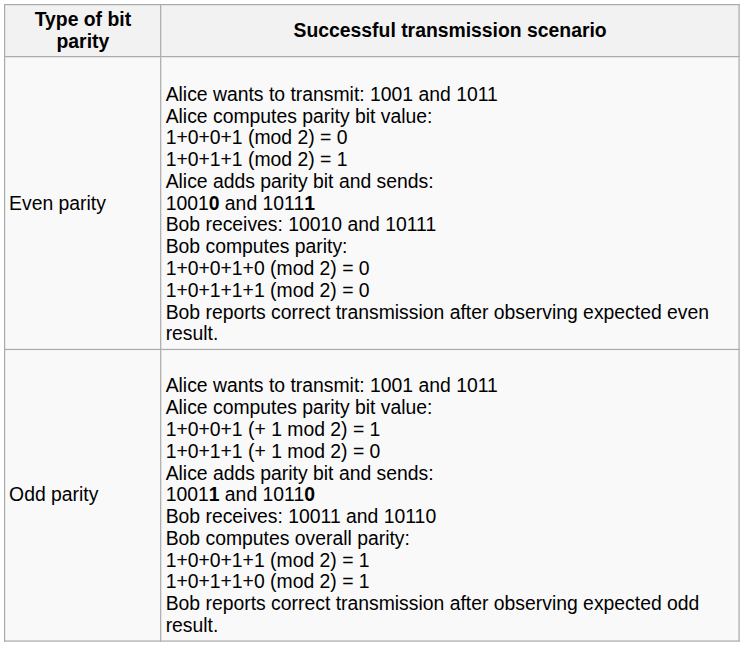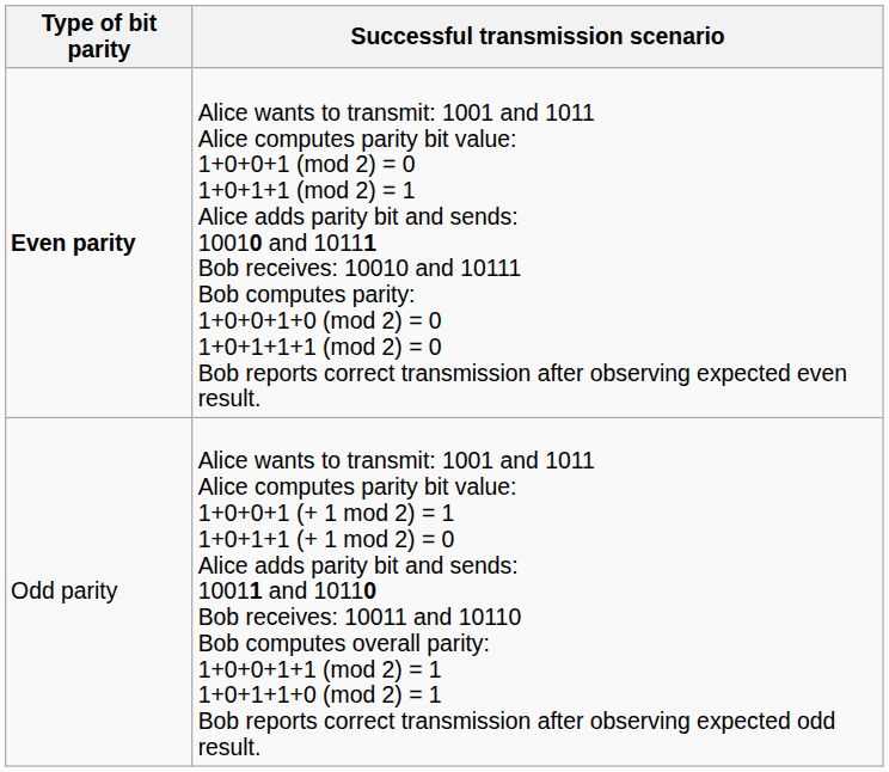Even parity | Type of bit parity: normal -> bold
